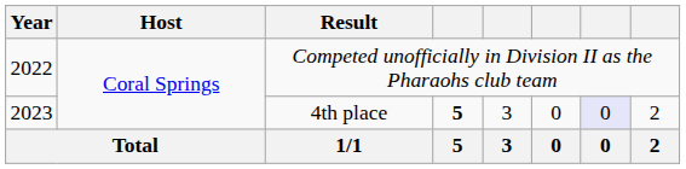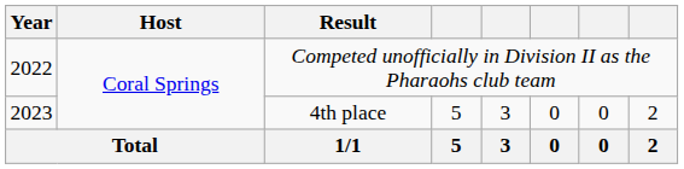4th place | column 4: bold -> normal
4th place | column 7: lavender background -> no background
